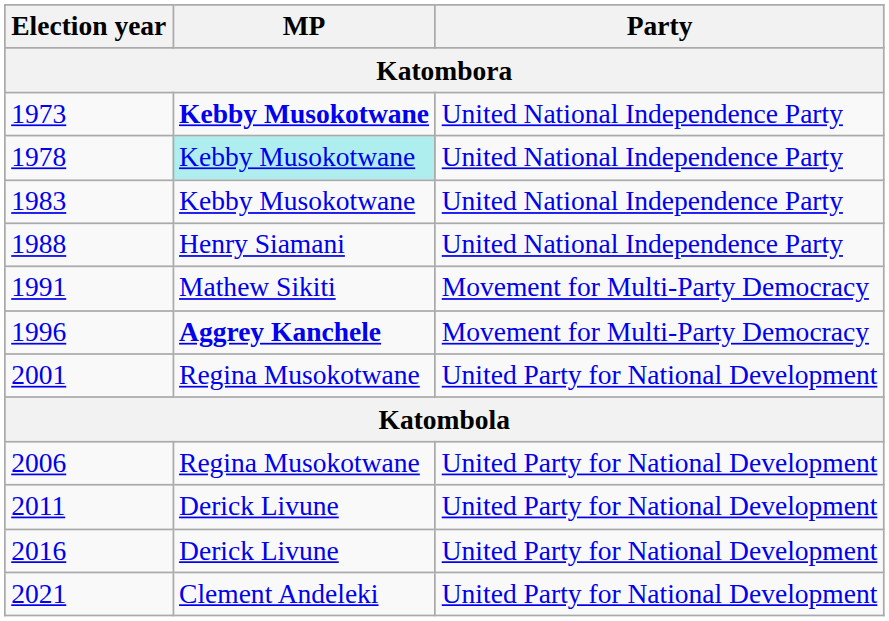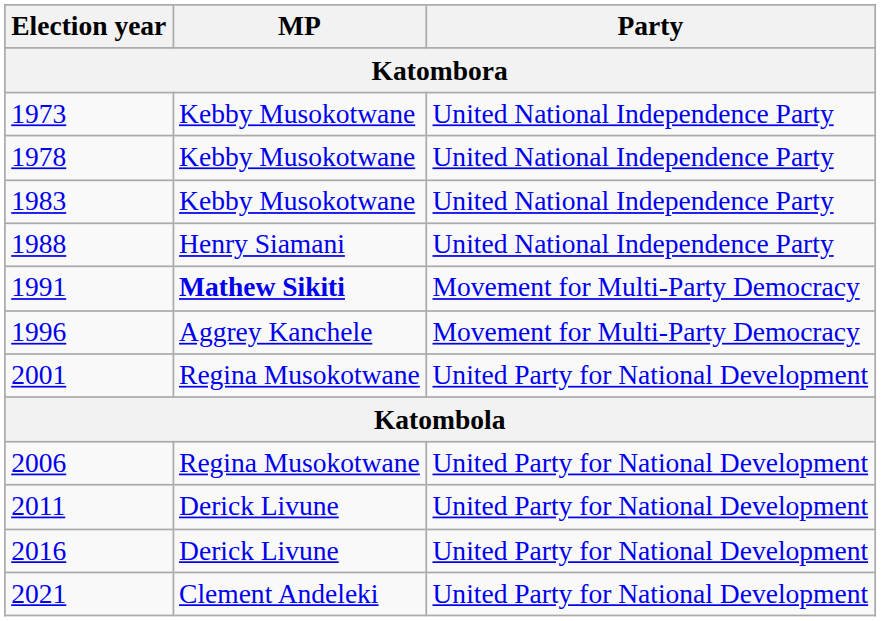1973 | MP: bold -> normal
1978 | MP: paleturquoise background -> no background
1991 | MP: normal -> bold
1996 | MP: bold -> normal
